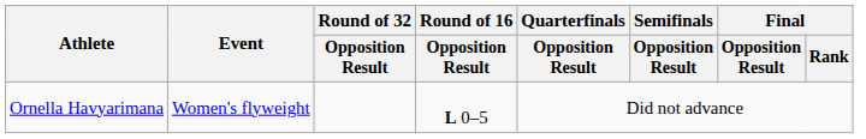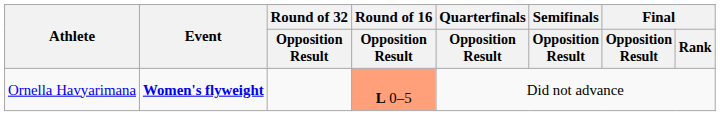Ornella Havyarimana | Event: normal -> bold
Ornella Havyarimana | Round of 16 / Opposition Result: no background -> lightsalmon background
